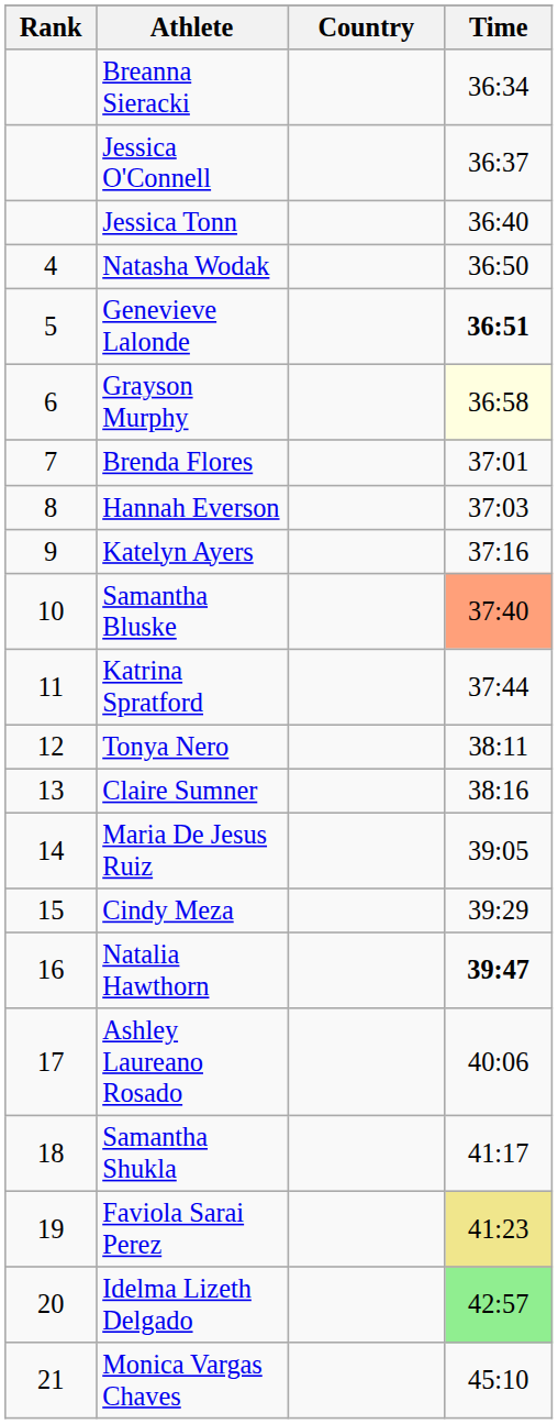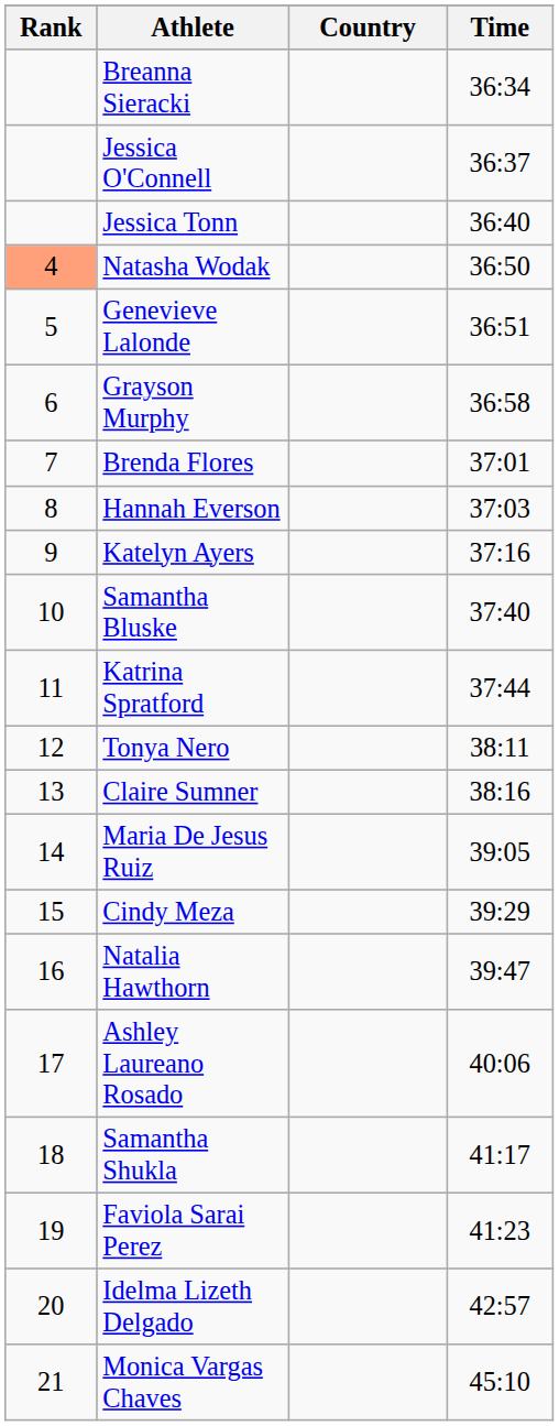Natasha Wodak | Rank: no background -> lightsalmon background
Genevieve Lalonde | Time: bold -> normal
Grayson Murphy | Time: lightyellow background -> no background
Samantha Bluske | Time: lightsalmon background -> no background
Natalia Hawthorn | Time: bold -> normal
Faviola Sarai Perez | Time: khaki background -> no background
Idelma Lizeth Delgado | Time: lightgreen background -> no background
